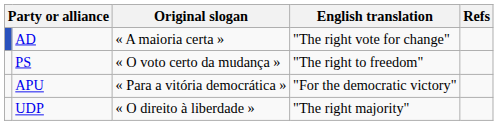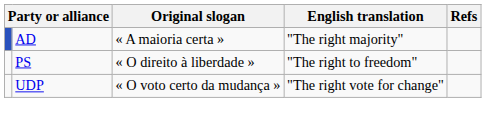AD | English translation: "The right vote for change" -> "The right majority"
PS | Original slogan: « O voto certo da mudança » -> « O direito à liberdade »
- row: APU | « Para a vitória democrática » | "For the democratic victory"
UDP | Original slogan: « O direito à liberdade » -> « O voto certo da mudança »
UDP | English translation: "The right majority" -> "The right vote for change"
